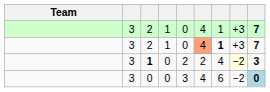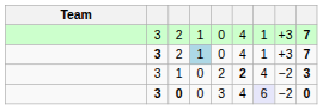row 3 | column 2: normal -> bold
row 3 | column 4: no background -> lightblue background
row 3 | column 6: lightsalmon background -> no background
row 3 | column 7: bold -> normal
row 4 | column 3: bold -> normal
row 4 | column 6: normal -> bold
row 4 | column 8: lightyellow background -> no background
row 5 | column 2: normal -> bold
row 5 | column 3: normal -> bold
row 5 | column 7: no background -> lavender background
row 5 | column 9: lightblue background -> no background
